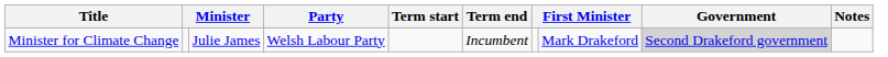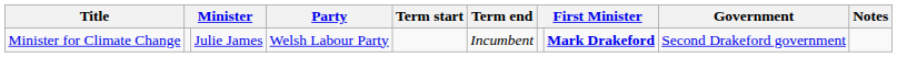Minister for Climate Change | column 8: normal -> bold
Minister for Climate Change | Government: lightgrey background -> no background
